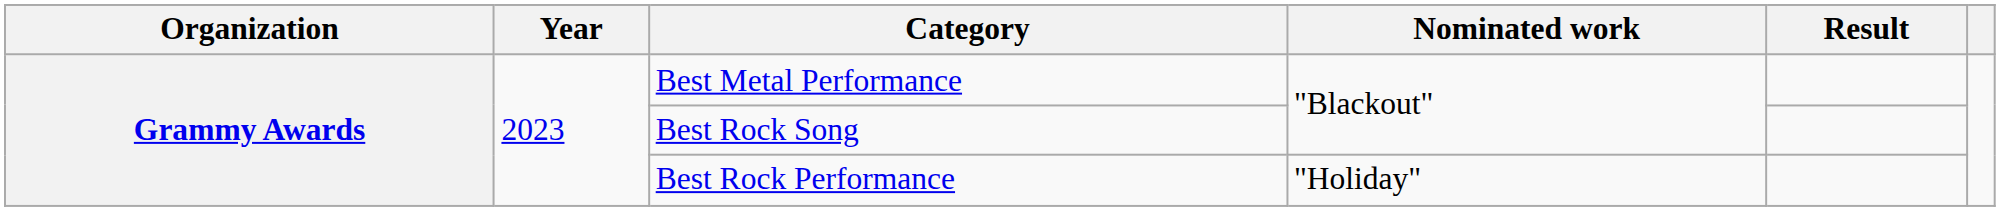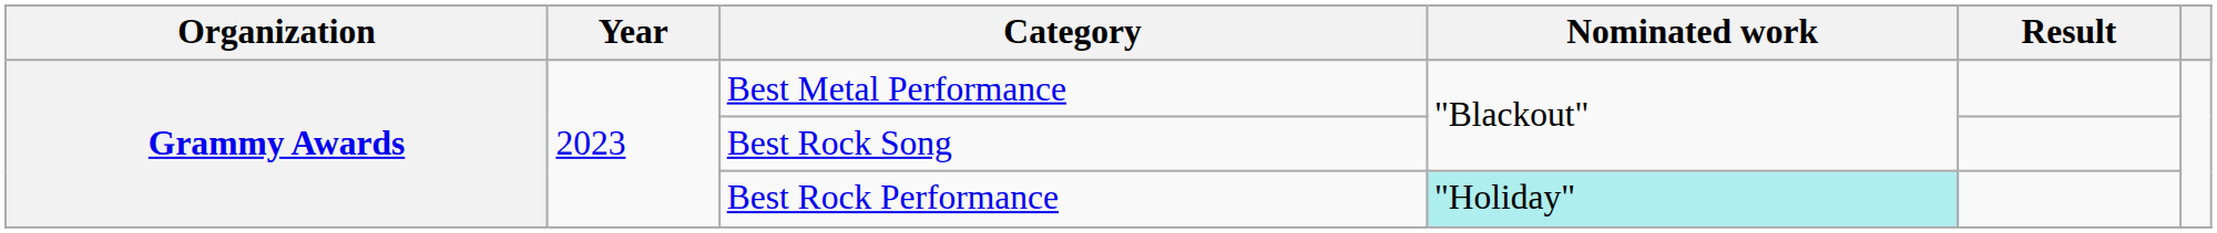Best Rock Performance | Nominated work: no background -> paleturquoise background
